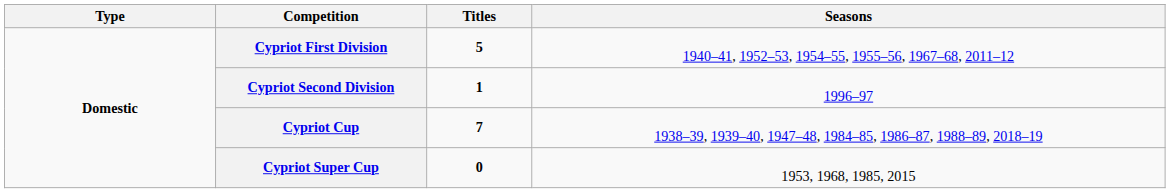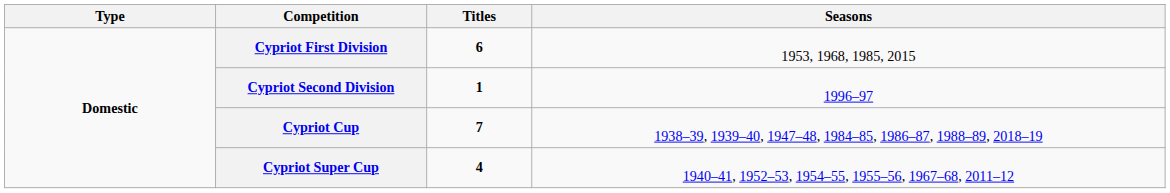Cypriot First Division | Titles: 5 -> 6
Cypriot First Division | Seasons: 1940–41, 1952–53, 1954–55, 1955–56, 1967–68, 2011–12 -> 1953, 1968, 1985, 2015
Cypriot Super Cup | Titles: 0 -> 4
Cypriot Super Cup | Seasons: 1953, 1968, 1985, 2015 -> 1940–41, 1952–53, 1954–55, 1955–56, 1967–68, 2011–12
